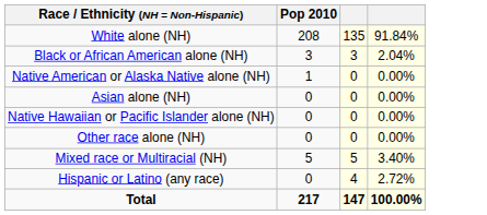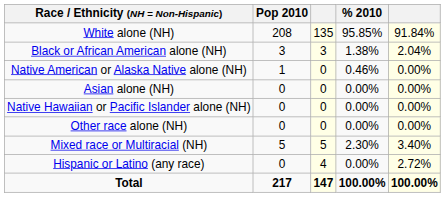+ column: % 2010 | 95.85% | 1.38% | 0.46% | 0.00% | 0.00% | 0.00% | 2.30% | 0.00% | 100.00%
